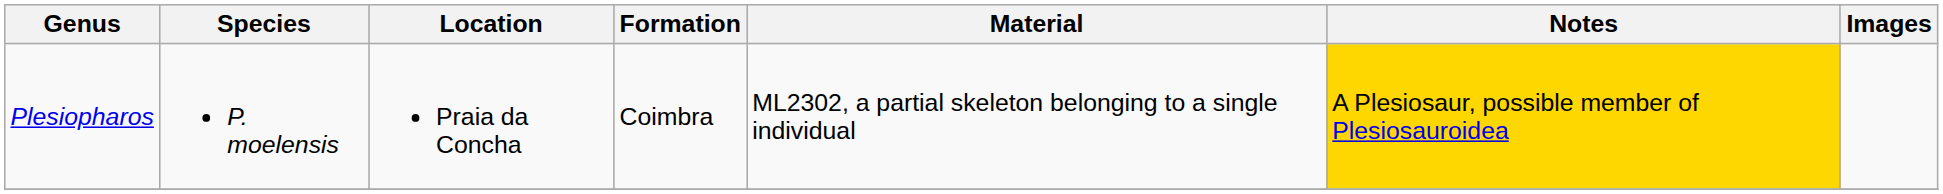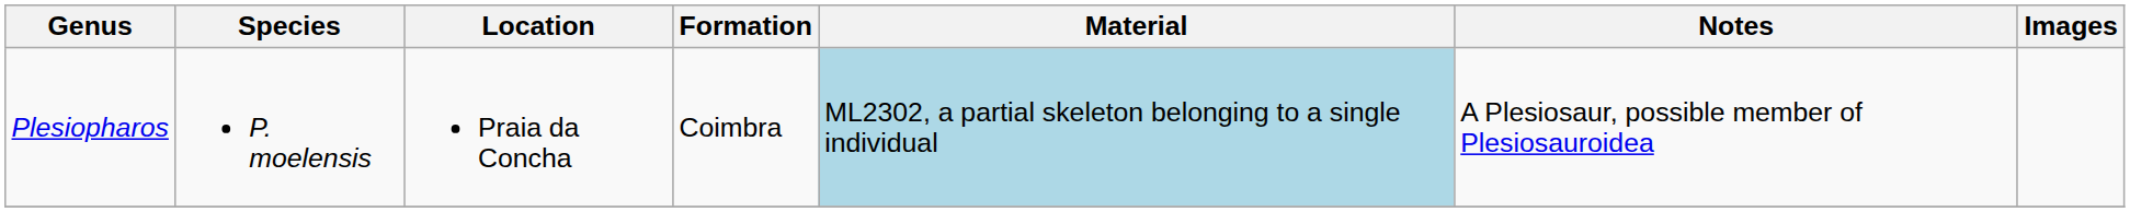Plesiopharos | Material: no background -> lightblue background
Plesiopharos | Notes: gold background -> no background
